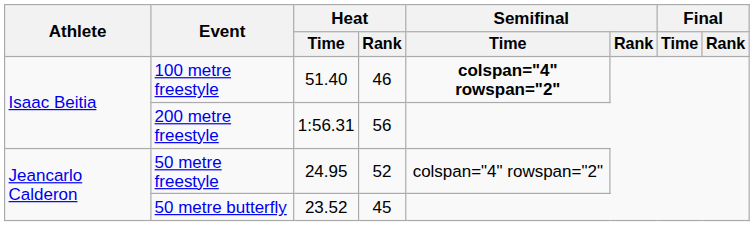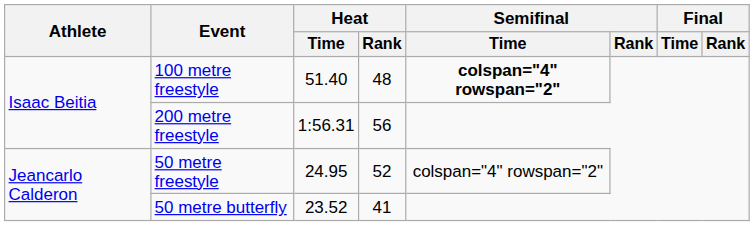100 metre freestyle | Heat / Rank: 46 -> 48
50 metre butterfly | Heat / Rank: 45 -> 41
